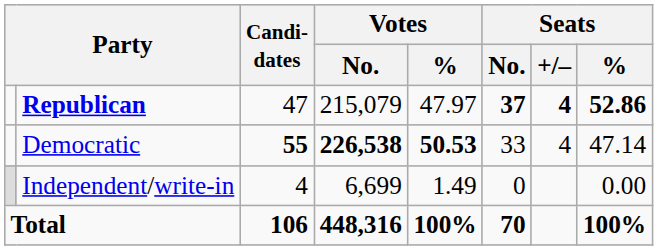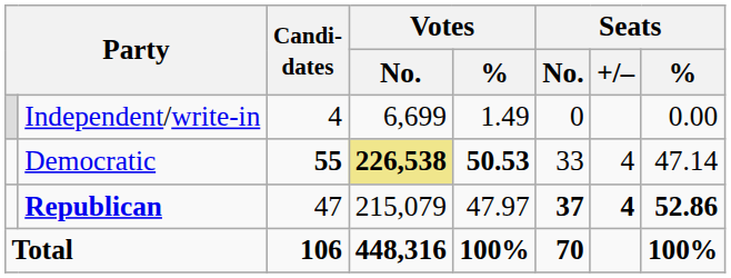rows swapped: Republican <-> Independent/write-in
Democratic | Votes / No.: no background -> khaki background
